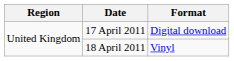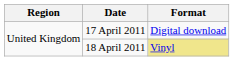18 April 2011 | Format: no background -> khaki background
